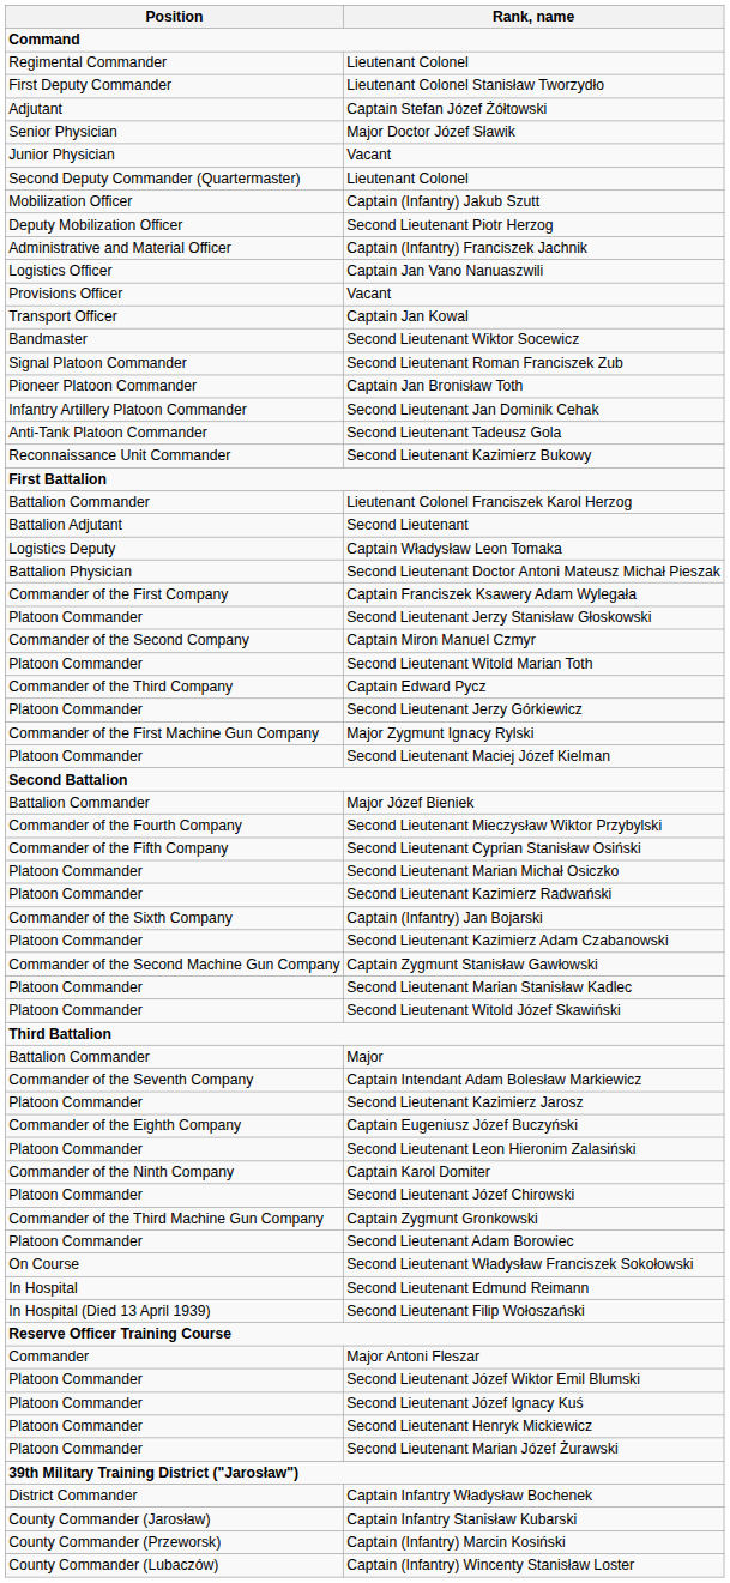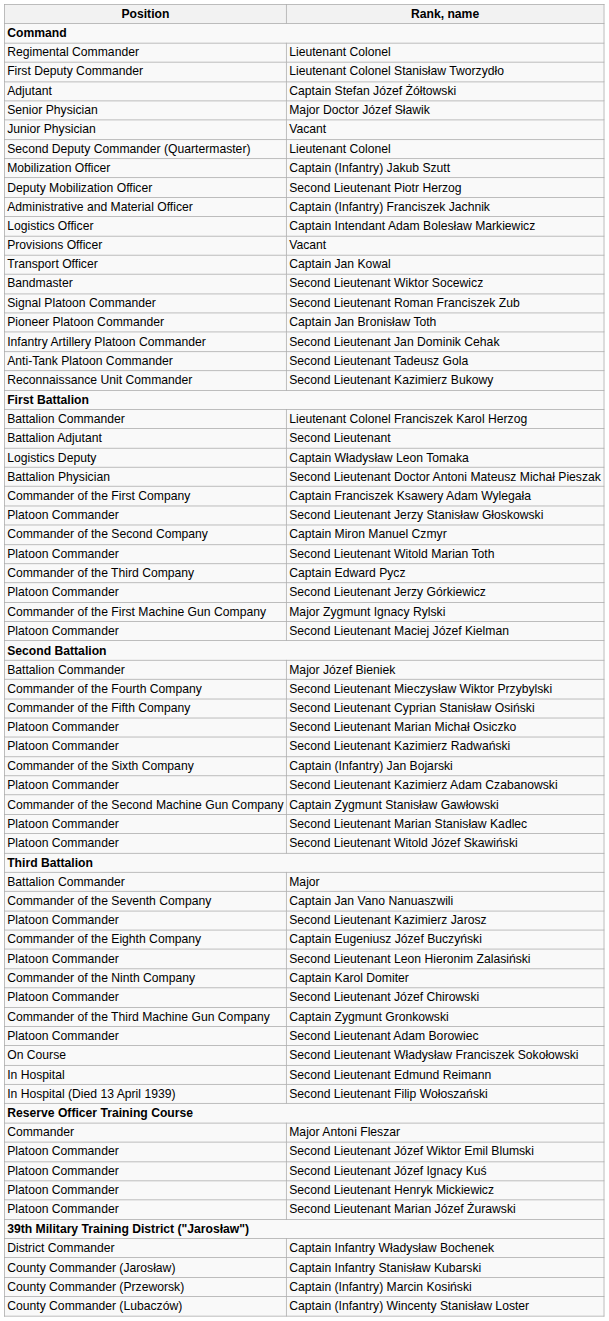row 12 | Rank, name: Captain Jan Vano Nanuaszwili -> Captain Intendant Adam Bolesław Markiewicz
row 47 | Rank, name: Captain Intendant Adam Bolesław Markiewicz -> Captain Jan Vano Nanuaszwili
